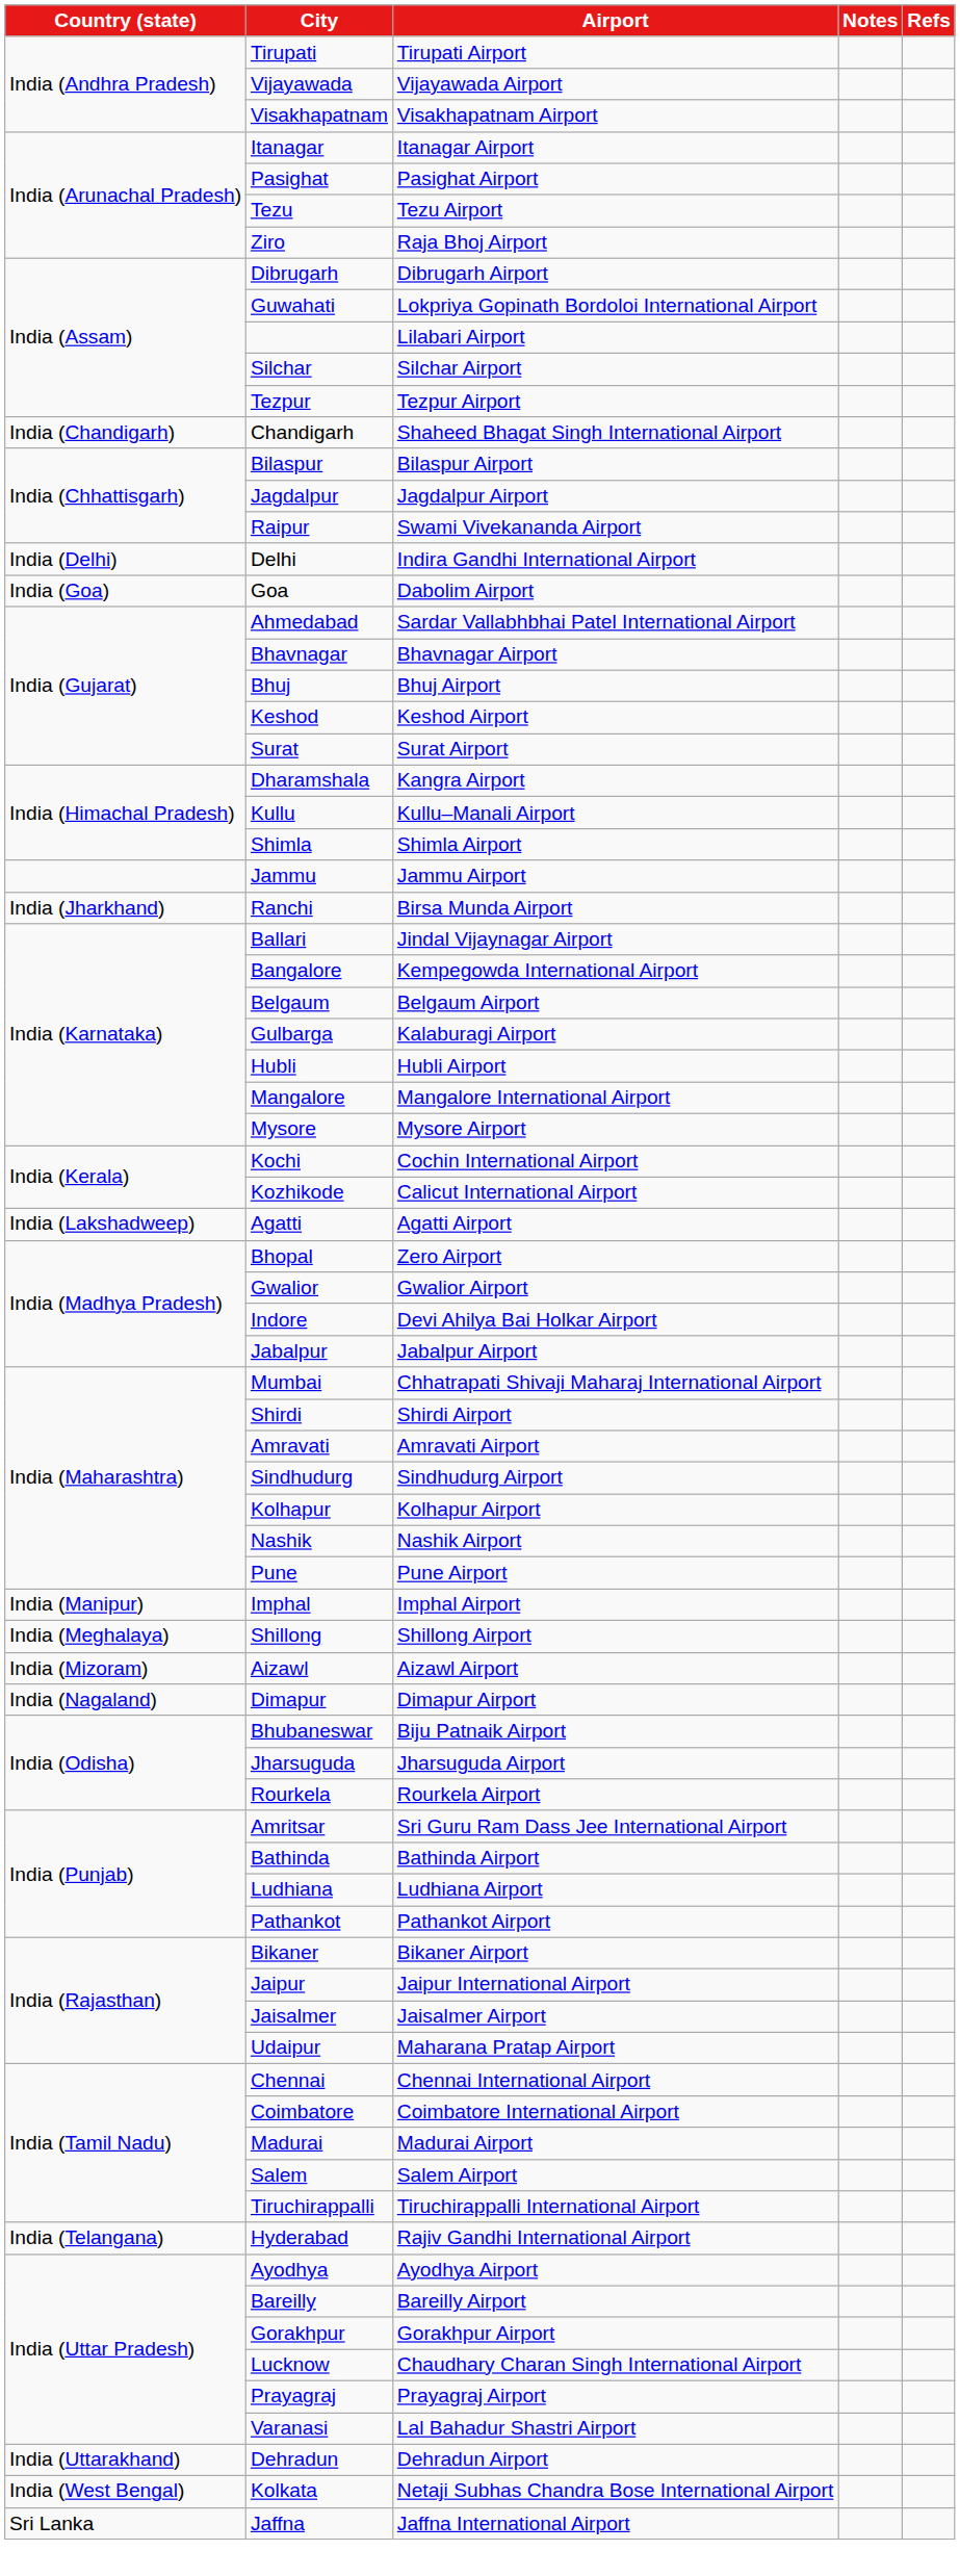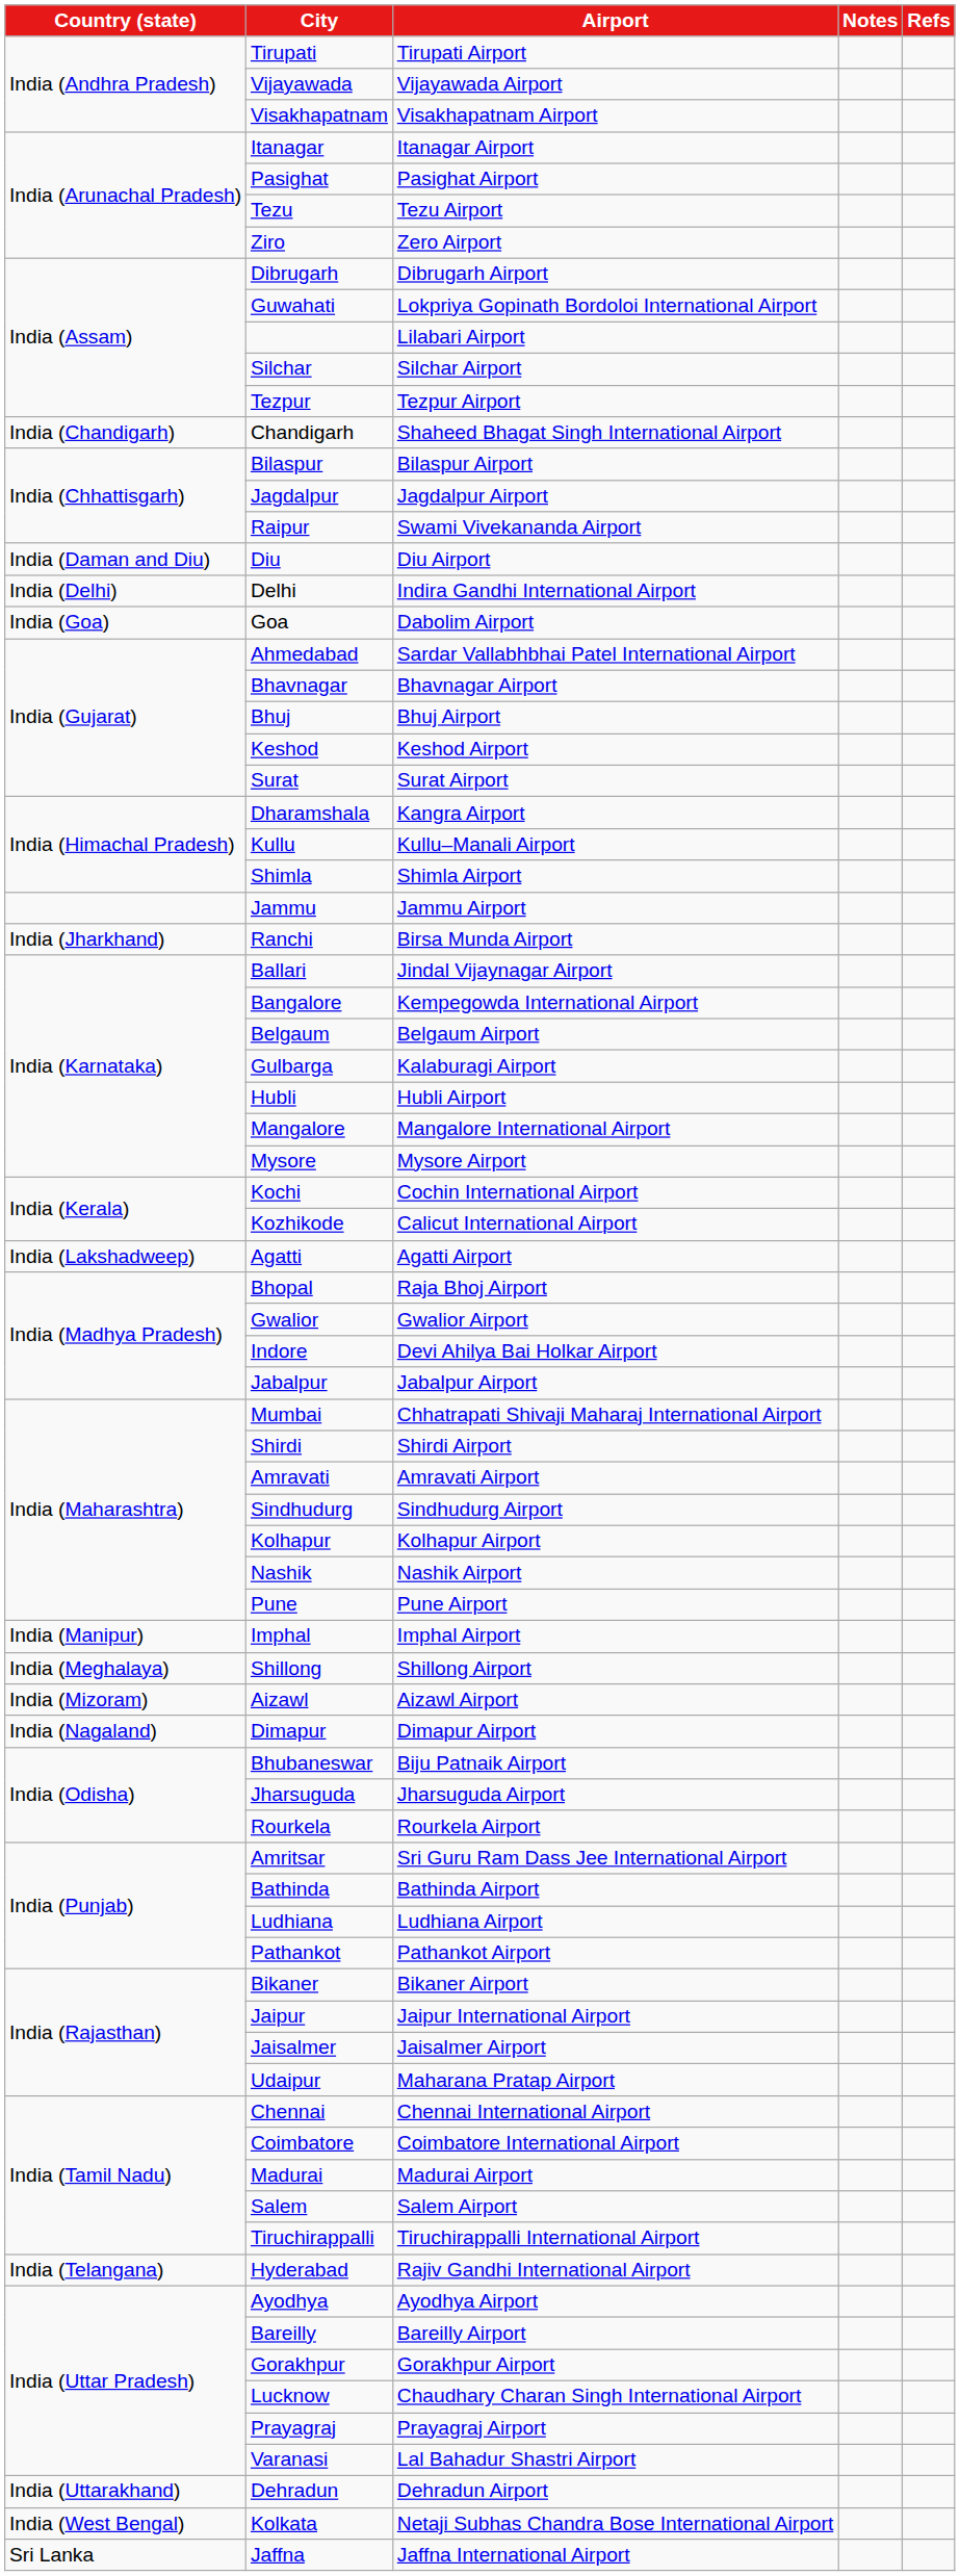Ziro | Airport: Raja Bhoj Airport -> Zero Airport
+ row: India (Daman and Diu) | Diu | Diu Airport
Bhopal | Airport: Zero Airport -> Raja Bhoj Airport
